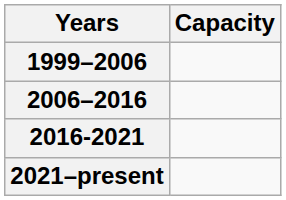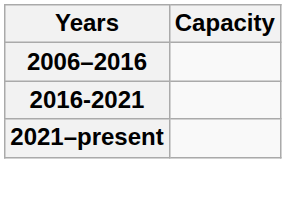- row: 1999–2006
